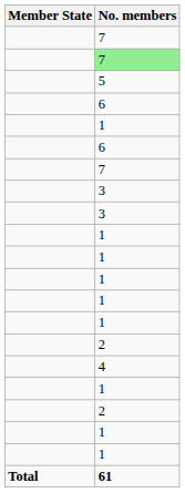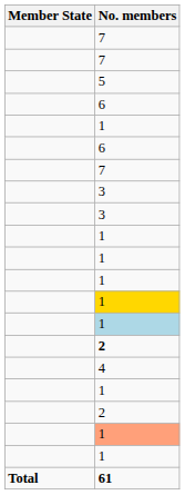row 3 | No. members: lightgreen background -> no background
row 14 | No. members: no background -> gold background
row 15 | No. members: no background -> lightblue background
row 16 | No. members: normal -> bold
row 20 | No. members: no background -> lightsalmon background
